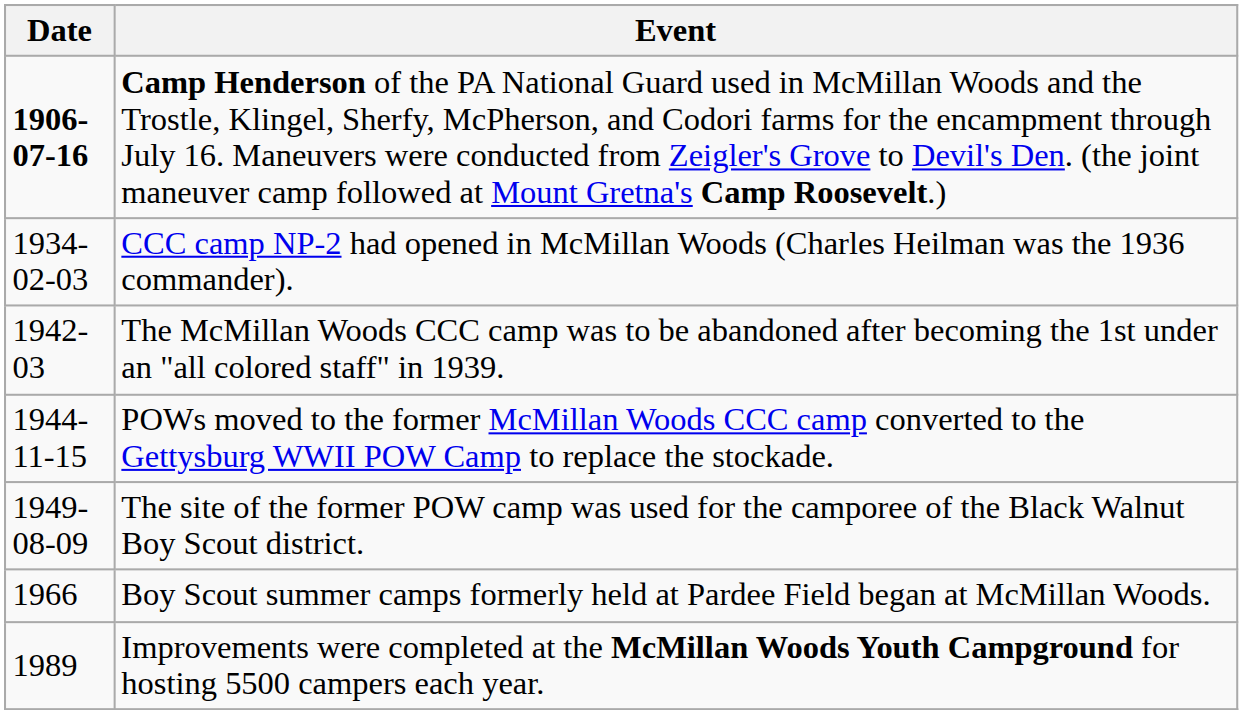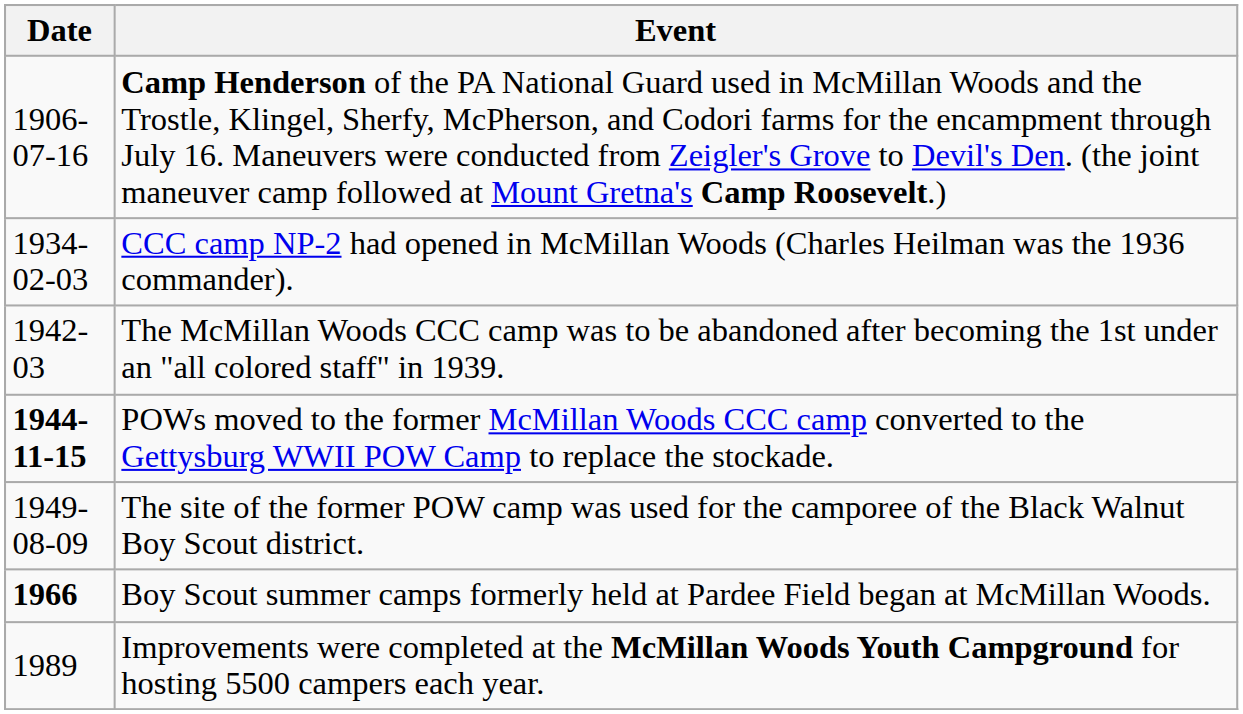row 2 | Date: bold -> normal
row 5 | Date: normal -> bold
row 7 | Date: normal -> bold
